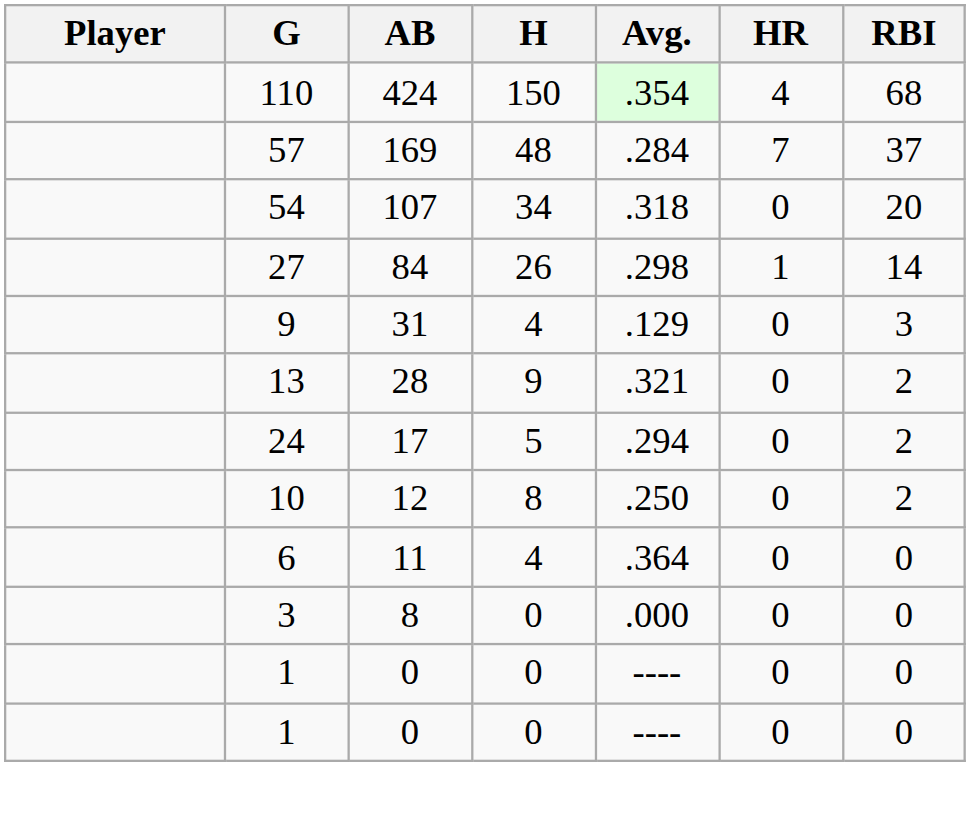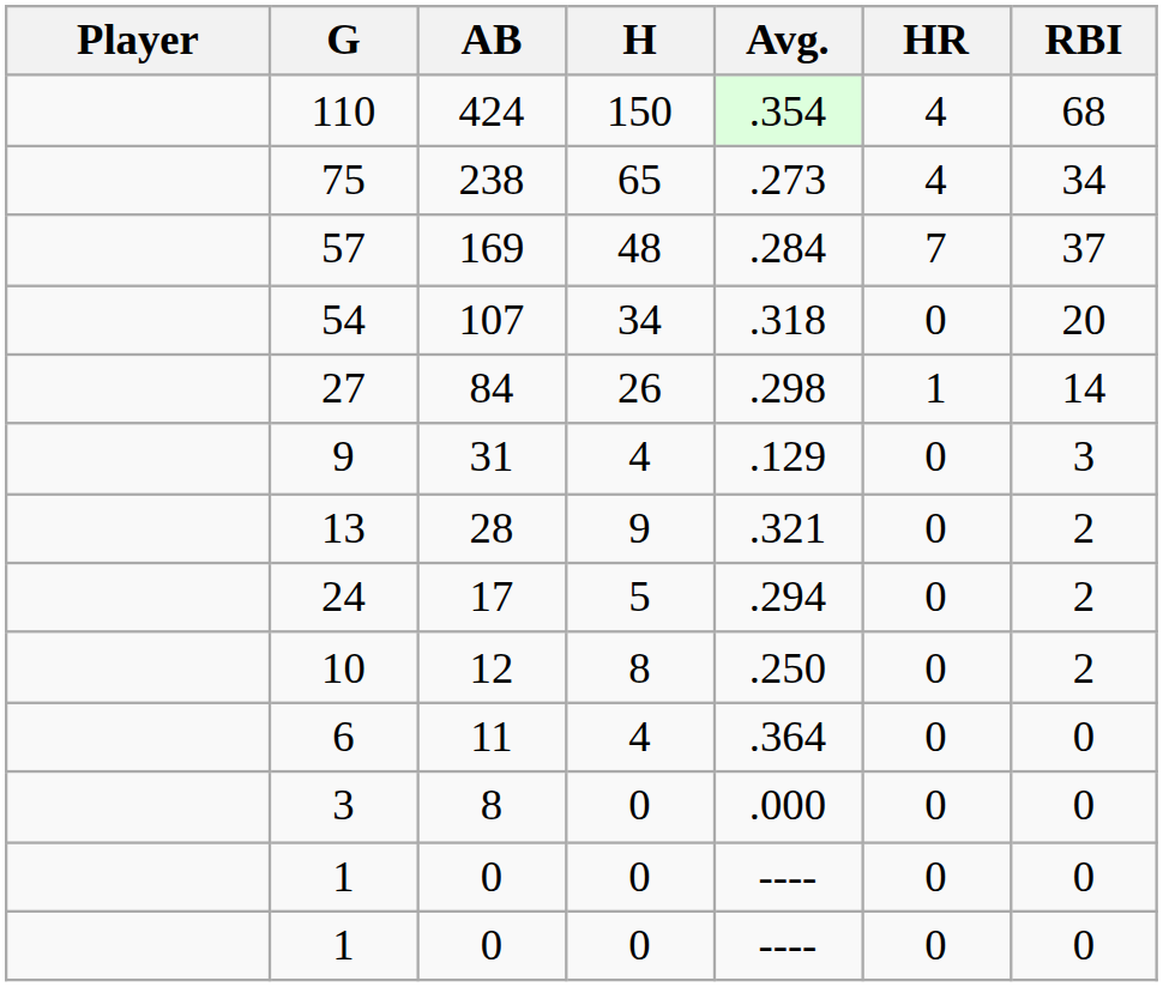+ row: 75 | 238 | 65 | .273 | 4 | 34
